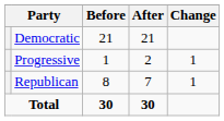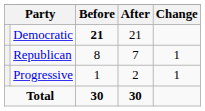Democratic | Before: normal -> bold
rows swapped: Republican <-> Progressive
